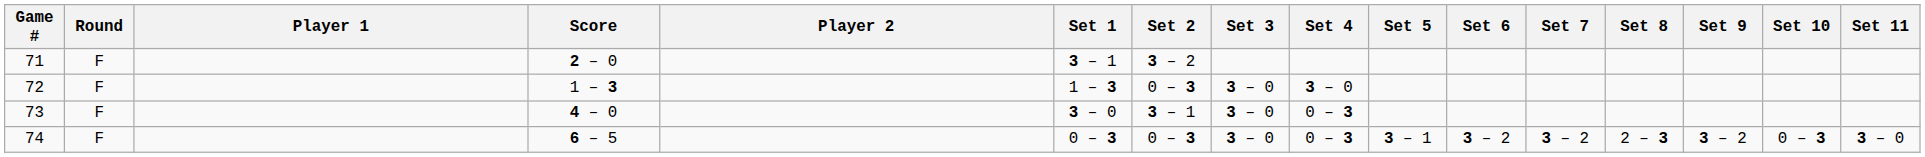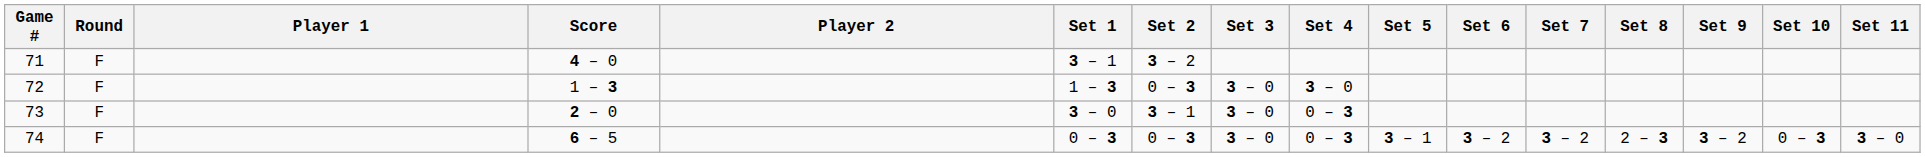71 | Score: 2 – 0 -> 4 – 0
73 | Score: 4 – 0 -> 2 – 0
